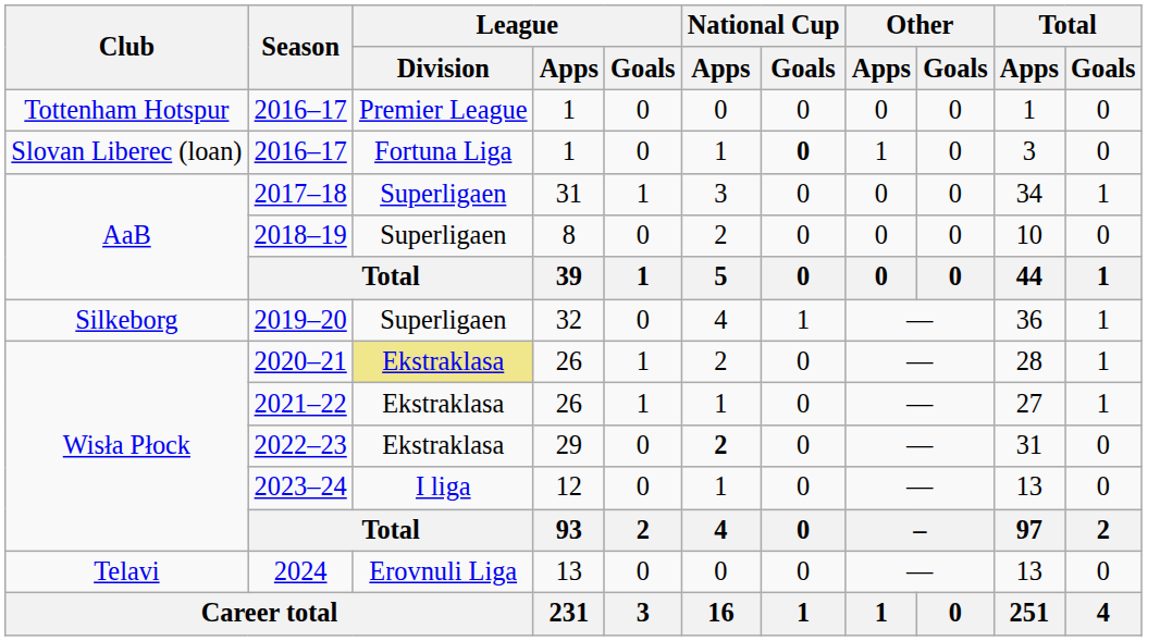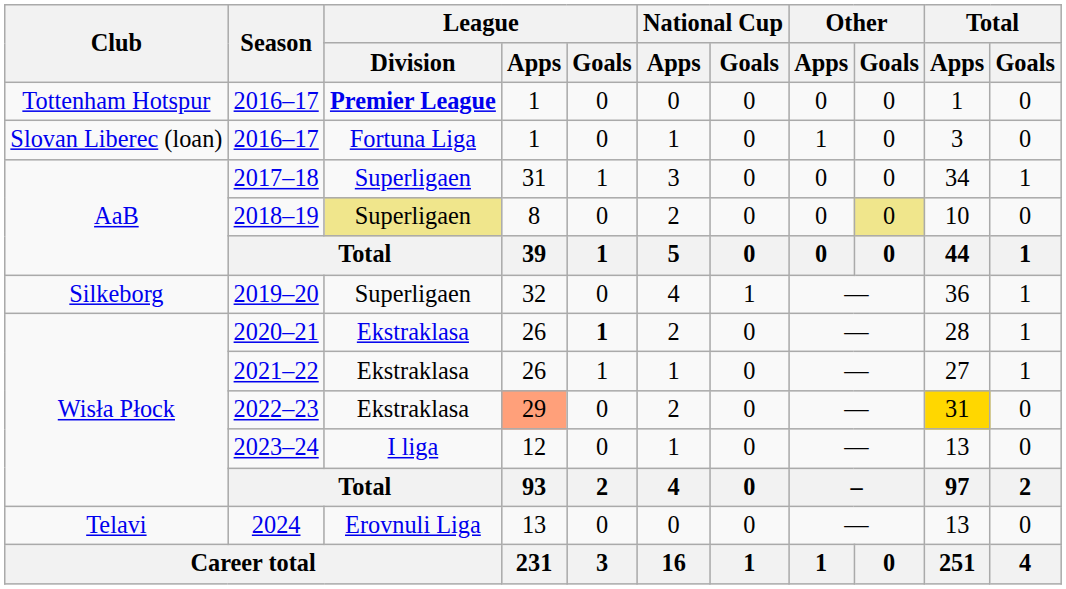Tottenham Hotspur / 2016–17 | League / Division: normal -> bold
Slovan Liberec (loan) / 2016–17 | National Cup / Goals: bold -> normal
2018–19 | League / Division: no background -> khaki background
2018–19 | Other / Goals: no background -> khaki background
2020–21 | League / Division: khaki background -> no background
2020–21 | League / Goals: normal -> bold
2022–23 | League / Apps: no background -> lightsalmon background
2022–23 | National Cup / Apps: bold -> normal
2022–23 | Total / Apps: no background -> gold background
